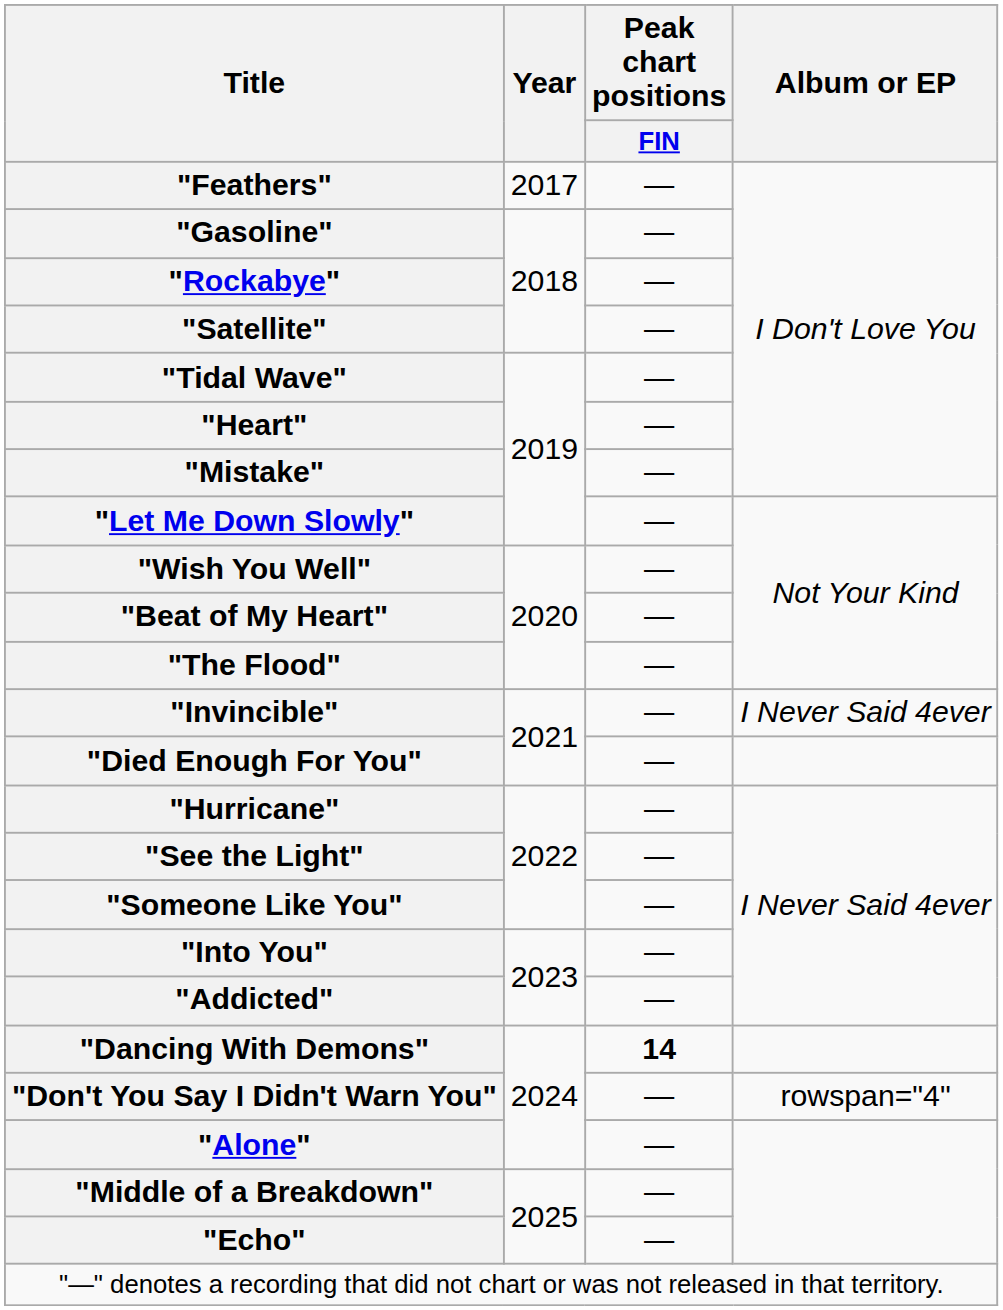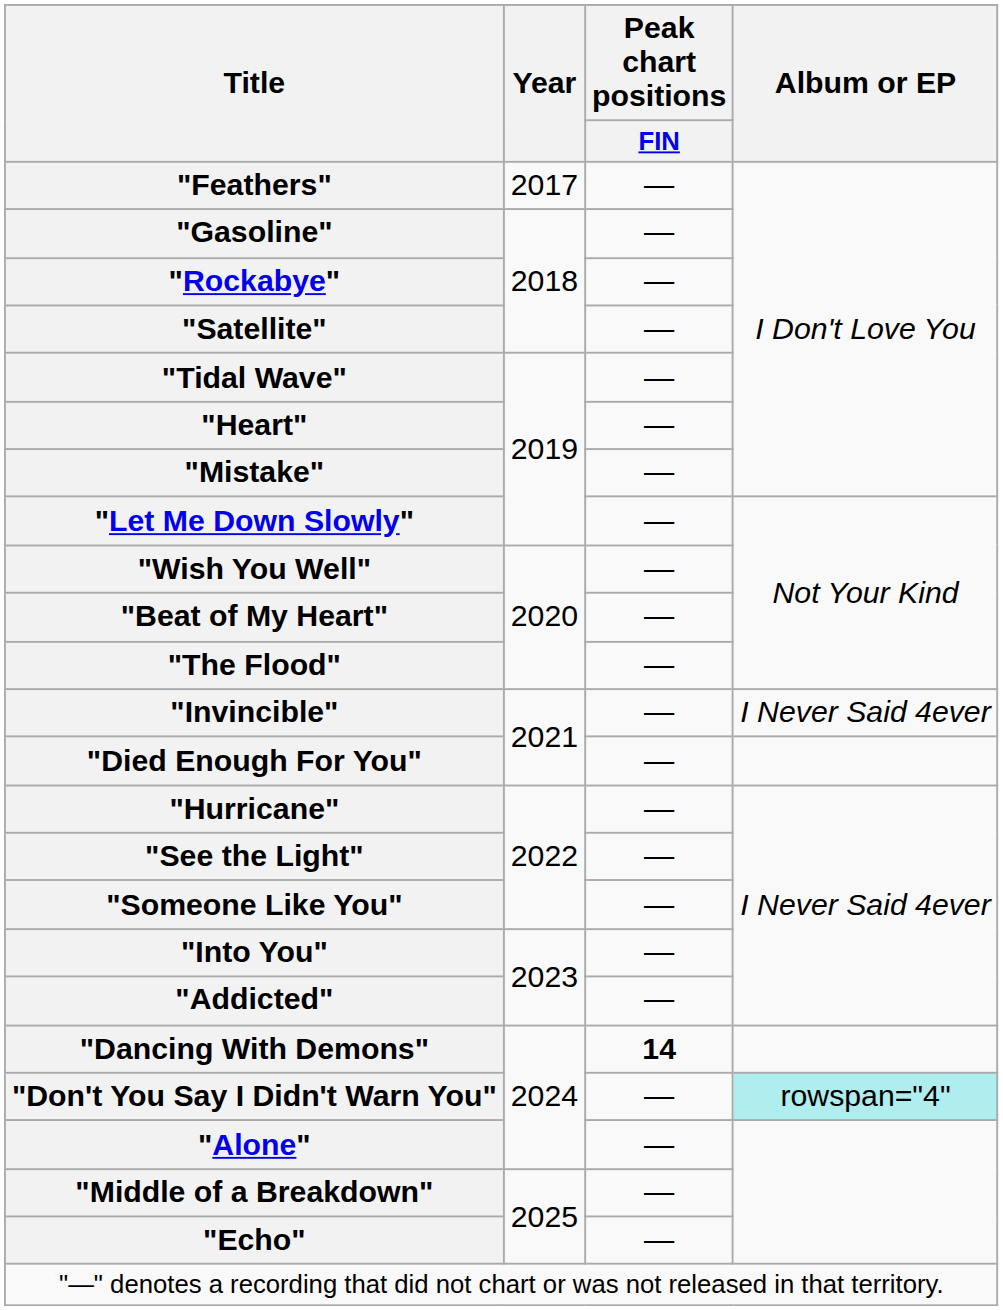"Don't You Say I Didn't Warn You" | Album or EP: no background -> paleturquoise background
